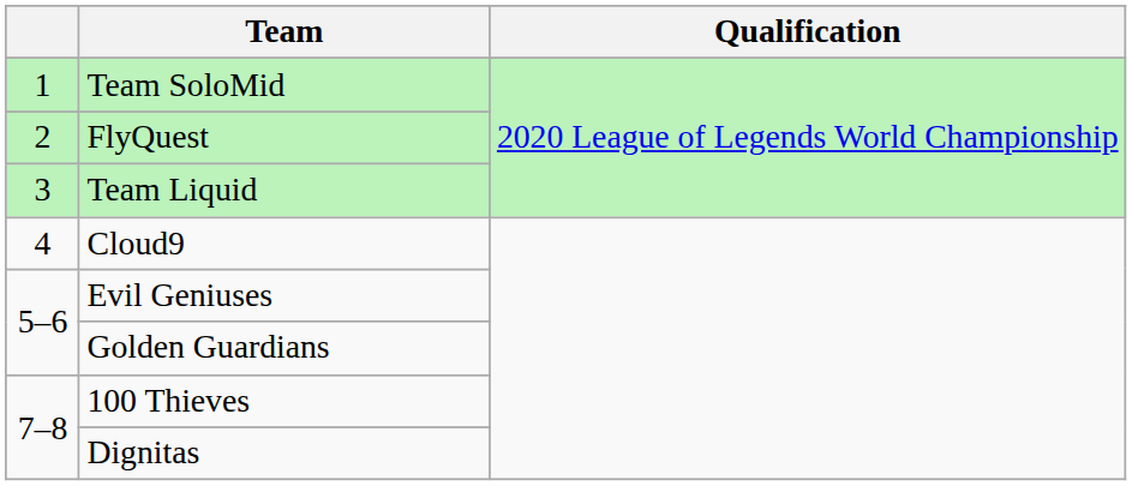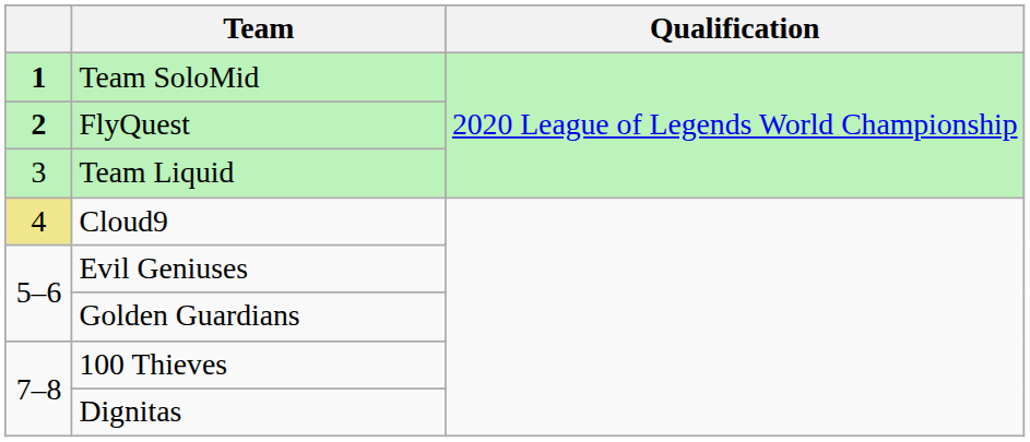Team SoloMid | column 1: normal -> bold
FlyQuest | column 1: normal -> bold
Cloud9 | column 1: no background -> khaki background
